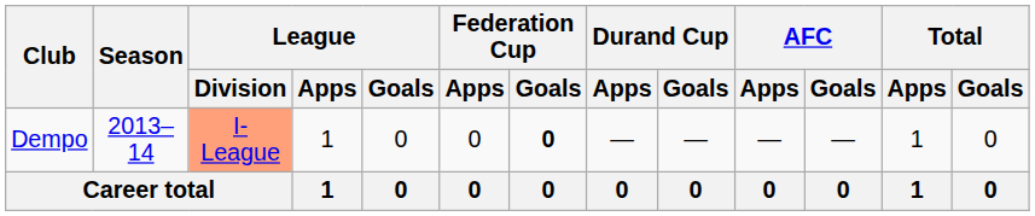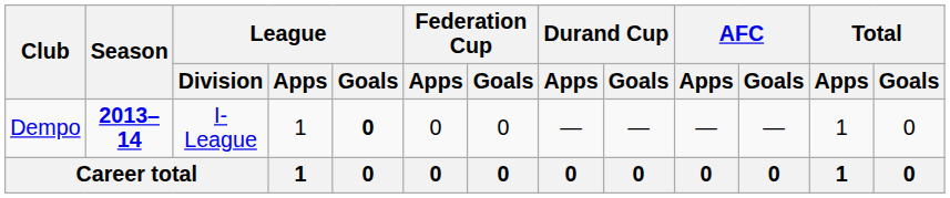Dempo | Season: normal -> bold
Dempo | League / Division: lightsalmon background -> no background
Dempo | League / Goals: normal -> bold
Dempo | Federation Cup / Goals: bold -> normal
